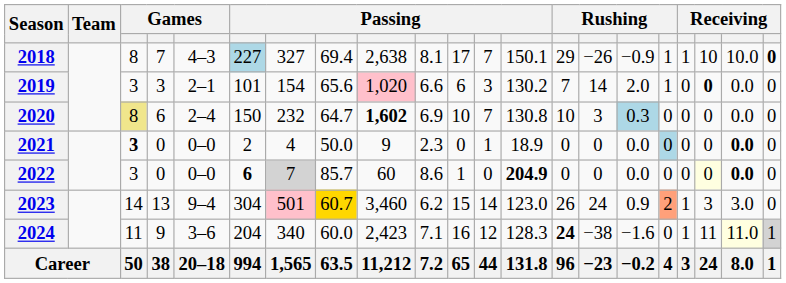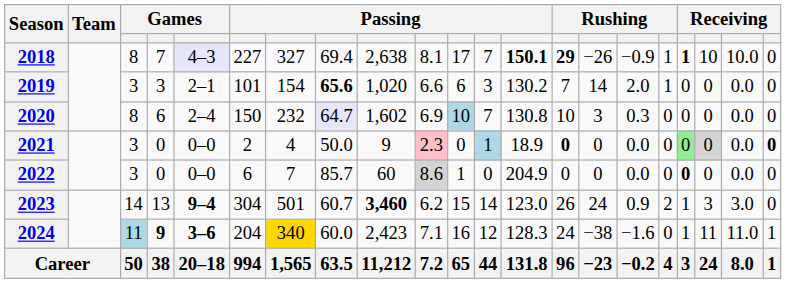2018 | column 5: no background -> lavender background
2018 | column 6: lightblue background -> no background
2018 | column 13: normal -> bold
2018 | column 14: normal -> bold
2018 | column 18: normal -> bold
2018 | column 21: bold -> normal
2019 | column 8: normal -> bold
2019 | column 9: pink background -> no background
2019 | column 19: bold -> normal
2020 | column 3: khaki background -> no background
2020 | column 8: no background -> lavender background
2020 | column 9: bold -> normal
2020 | column 11: no background -> lightblue background
2020 | column 16: lightblue background -> no background
2021 | column 3: bold -> normal
2021 | column 10: no background -> pink background
2021 | column 12: no background -> lightblue background
2021 | column 14: normal -> bold
2021 | column 17: lightblue background -> no background
2021 | column 18: no background -> lightgreen background
2021 | column 19: no background -> lightgrey background
2021 | column 20: bold -> normal
2021 | column 21: normal -> bold
2022 | column 6: bold -> normal
2022 | column 7: lightgrey background -> no background
2022 | column 10: no background -> lightgrey background
2022 | column 13: bold -> normal
2022 | column 18: normal -> bold
2022 | column 19: lightyellow background -> no background
2022 | column 20: bold -> normal
2023 | column 5: normal -> bold
2023 | column 7: pink background -> no background
2023 | column 8: gold background -> no background
2023 | column 9: normal -> bold
2023 | column 17: lightsalmon background -> no background
2024 | column 3: no background -> lightblue background
2024 | column 4: normal -> bold
2024 | column 5: normal -> bold
2024 | column 7: no background -> gold background
2024 | column 14: bold -> normal
2024 | column 20: lightyellow background -> no background
2024 | column 21: lightgrey background -> no background
